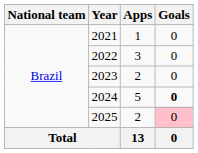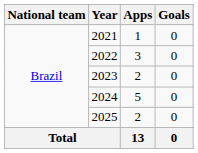2024 | Goals: bold -> normal
2025 | Goals: pink background -> no background
